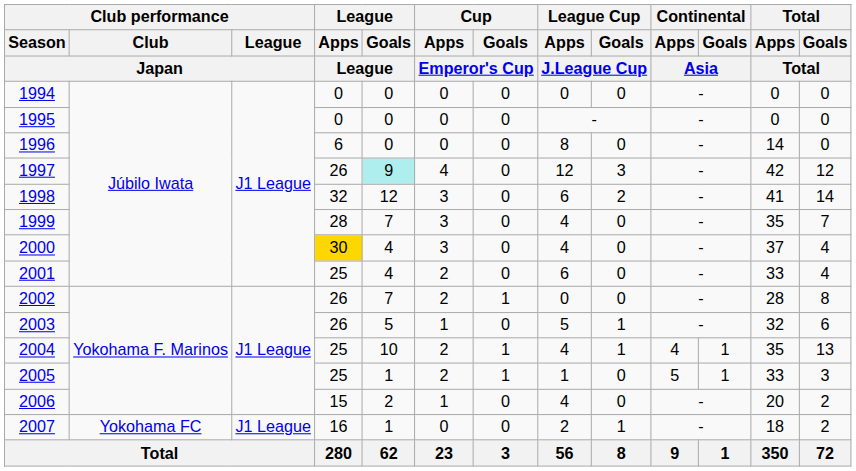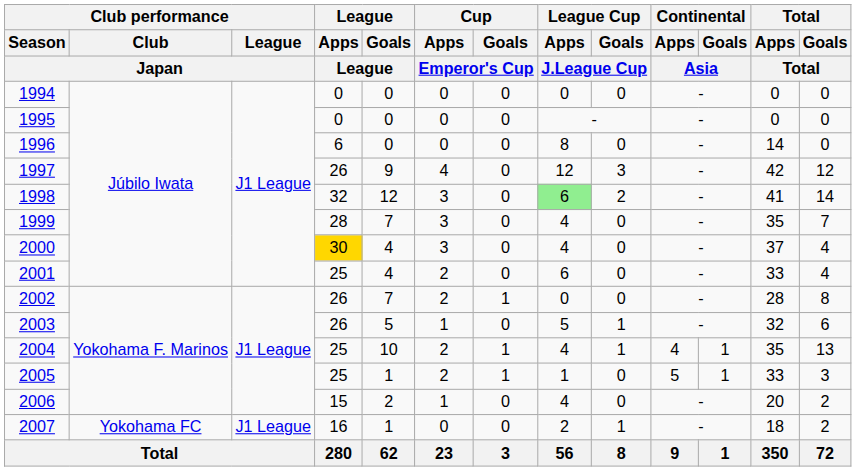1997 | League / Goals / League: paleturquoise background -> no background
1998 | League Cup / Apps / J.League Cup: no background -> lightgreen background
